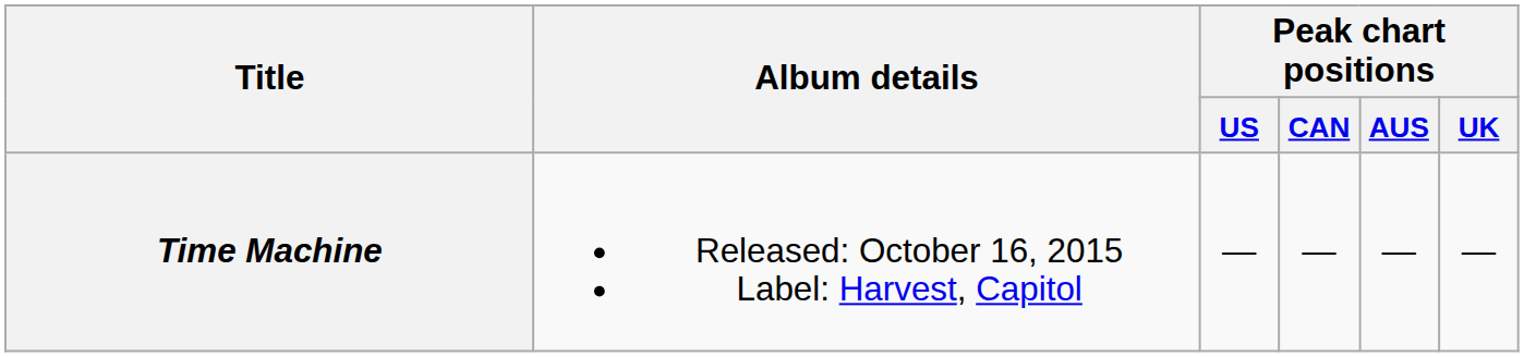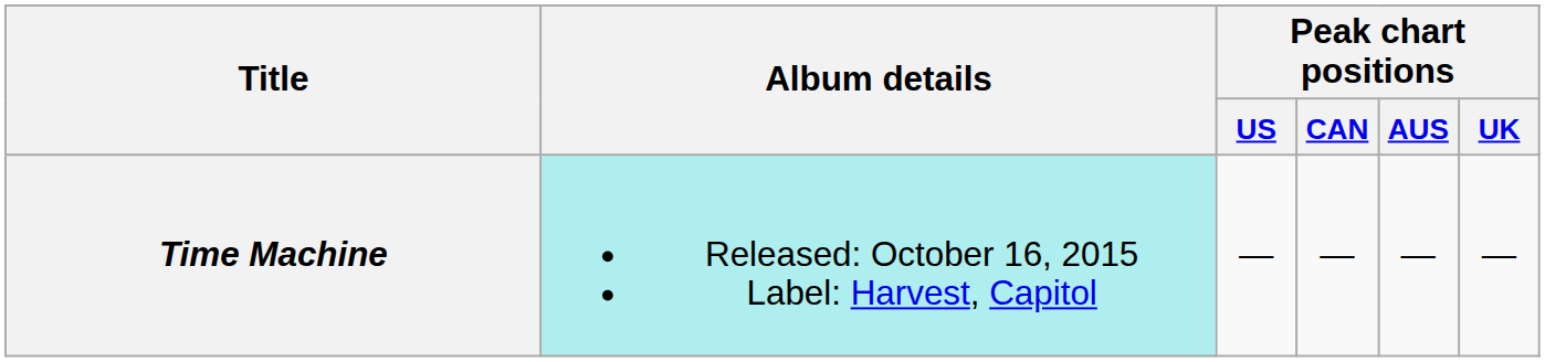Time Machine | Album details: no background -> paleturquoise background
